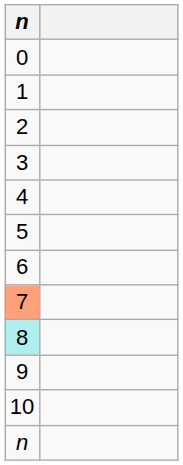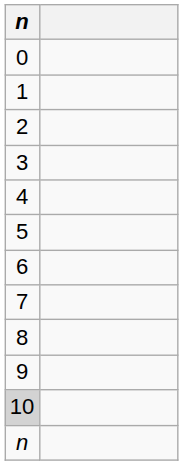7 | n: lightsalmon background -> no background
8 | n: paleturquoise background -> no background
10 | n: no background -> lightgrey background
